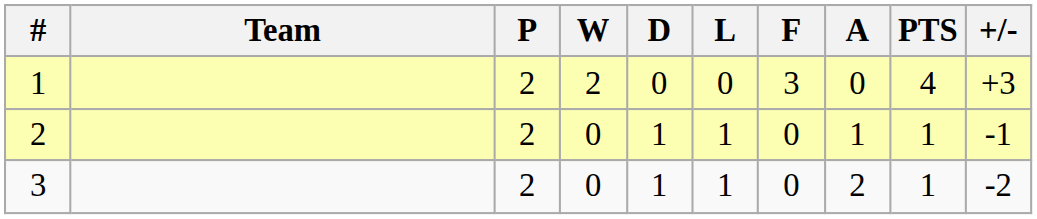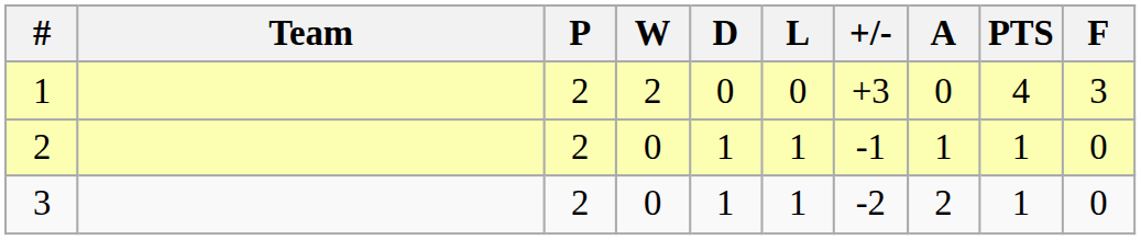columns swapped: F <-> +/-
